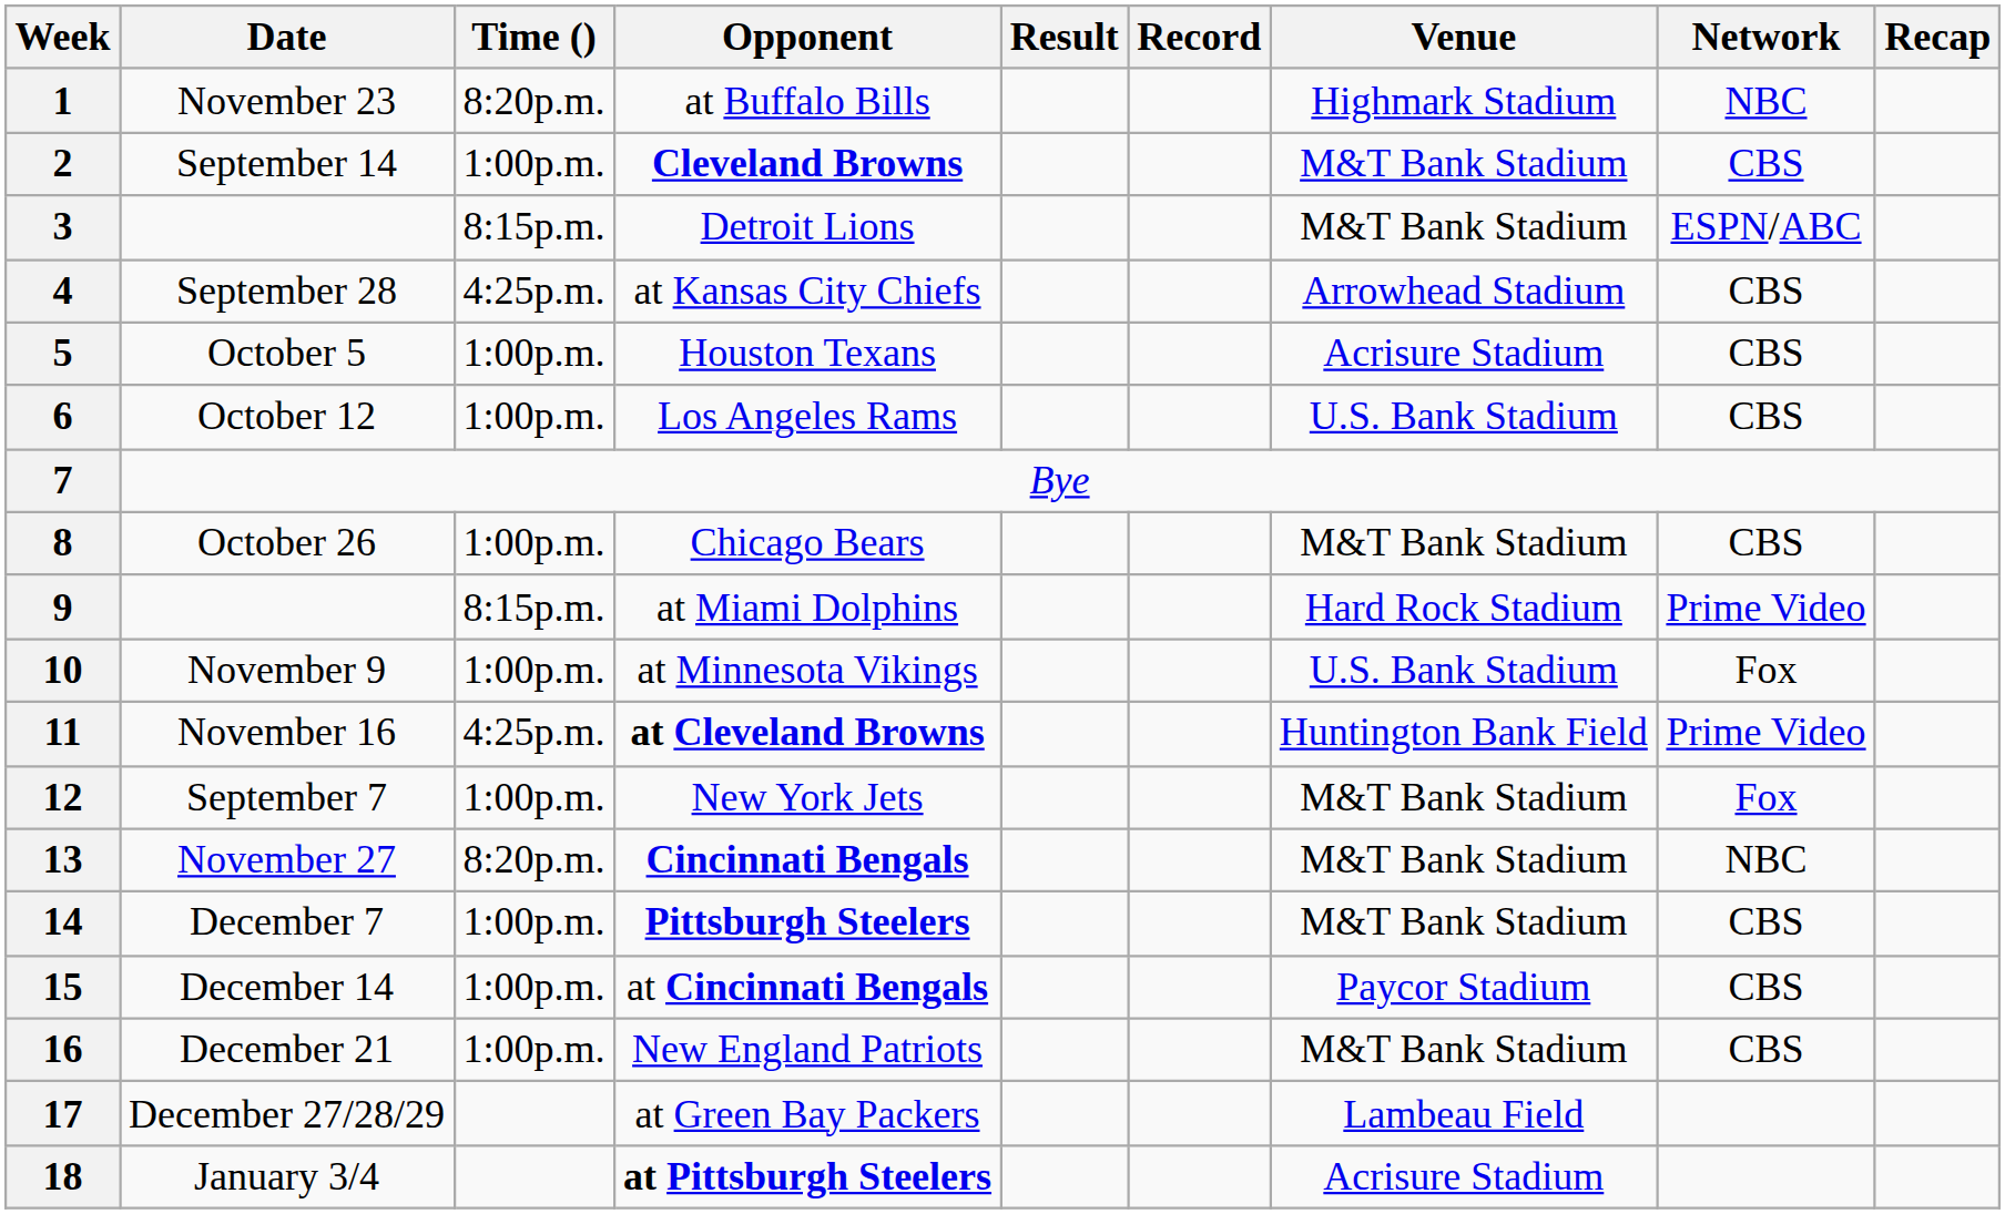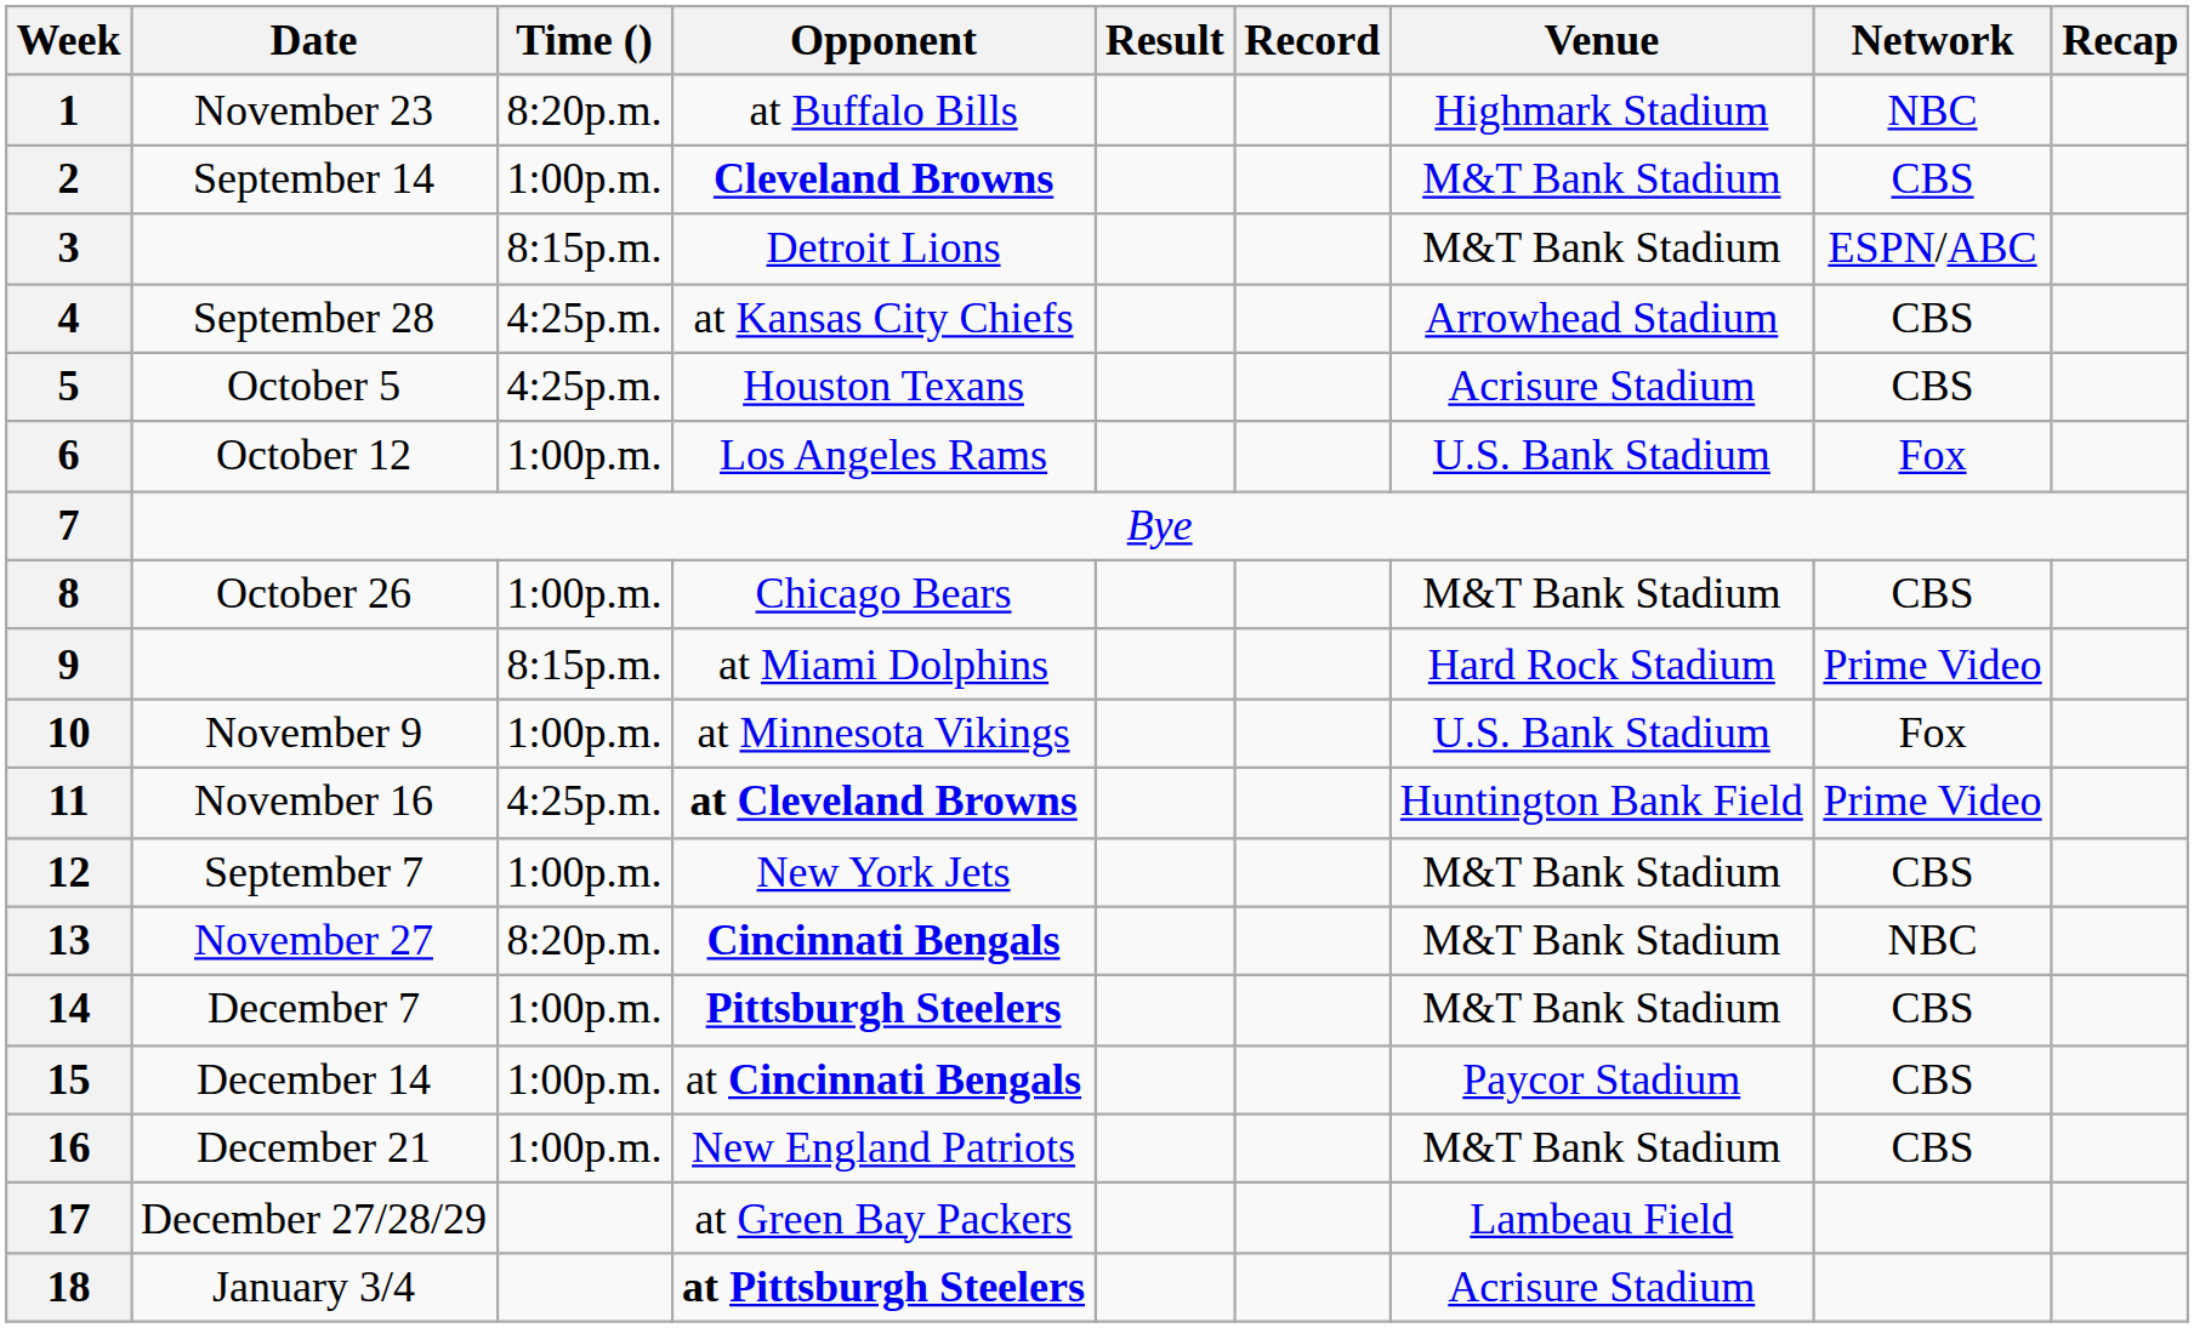5 | Time (): 1:00p.m. -> 4:25p.m.
6 | Network: CBS -> Fox
12 | Network: Fox -> CBS
